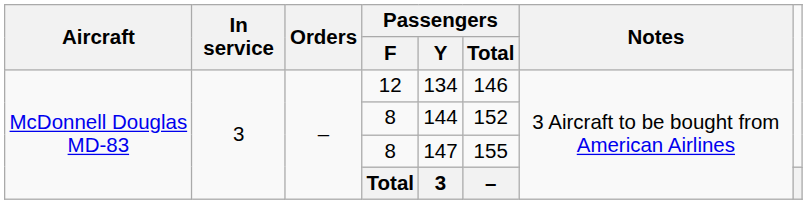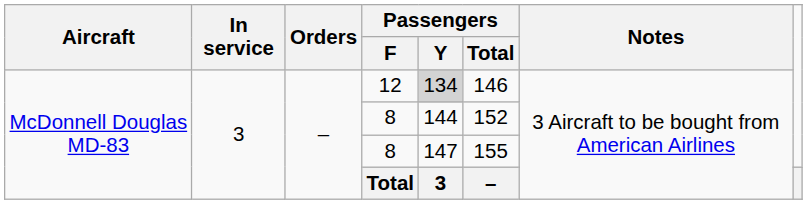12 | Passengers / Y: no background -> lightgrey background
